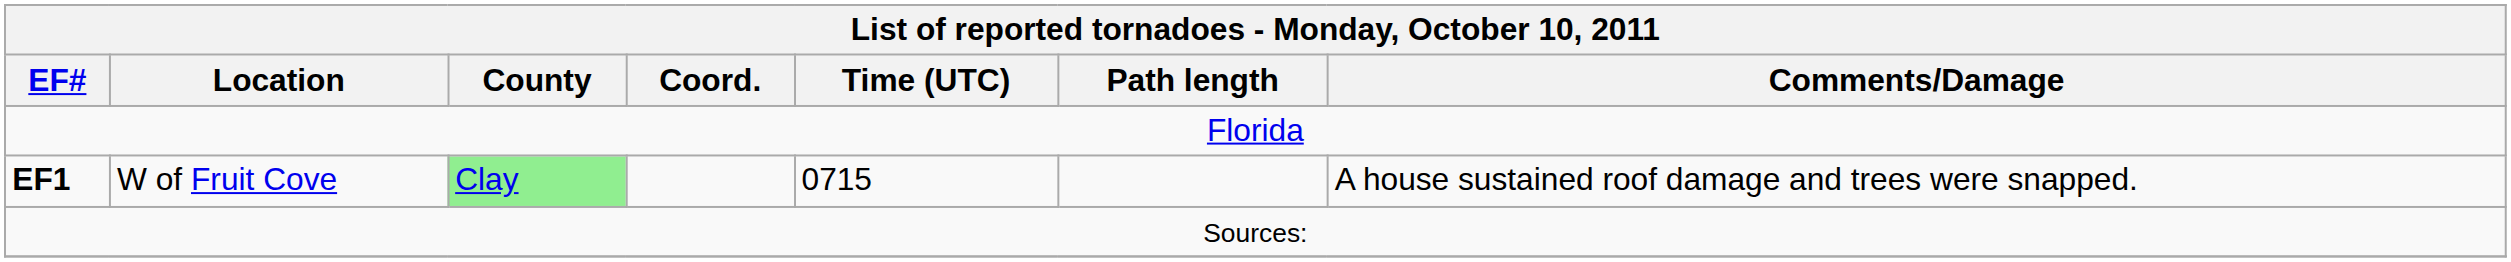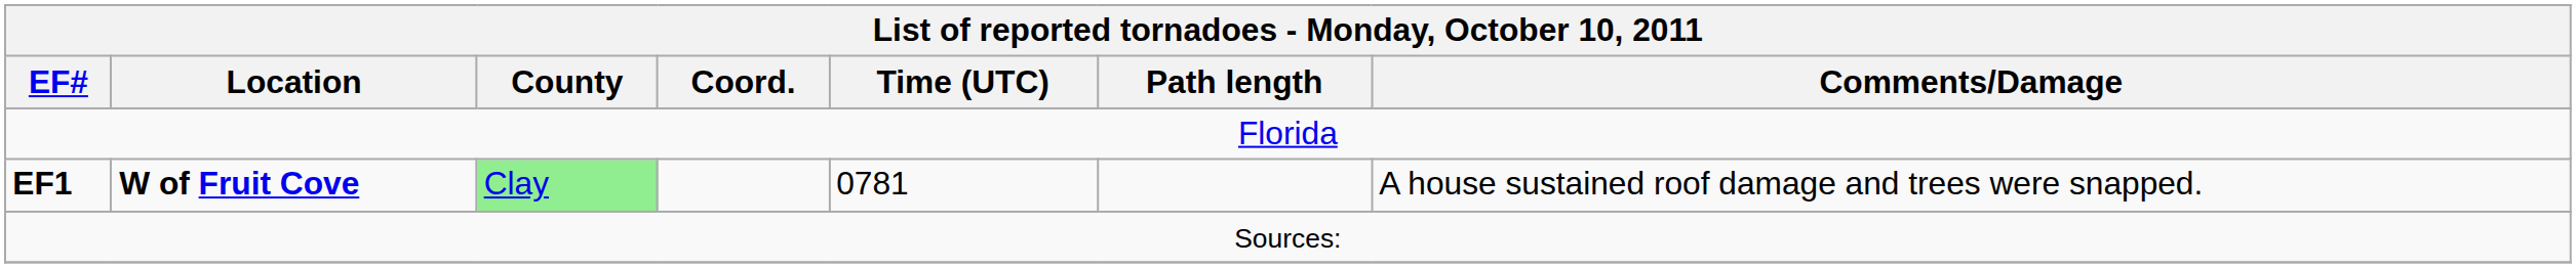EF1 | Location: normal -> bold
EF1 | Time (UTC): 0715 -> 0781
